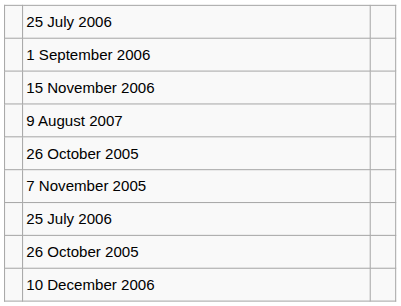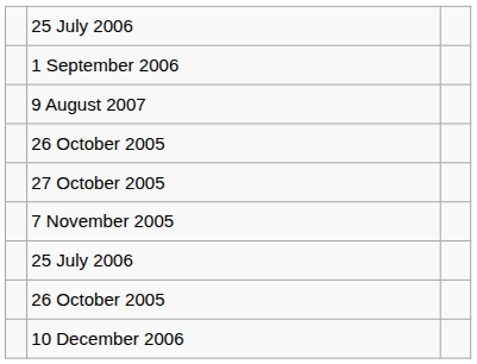- row: 15 November 2006
+ row: 27 October 2005
